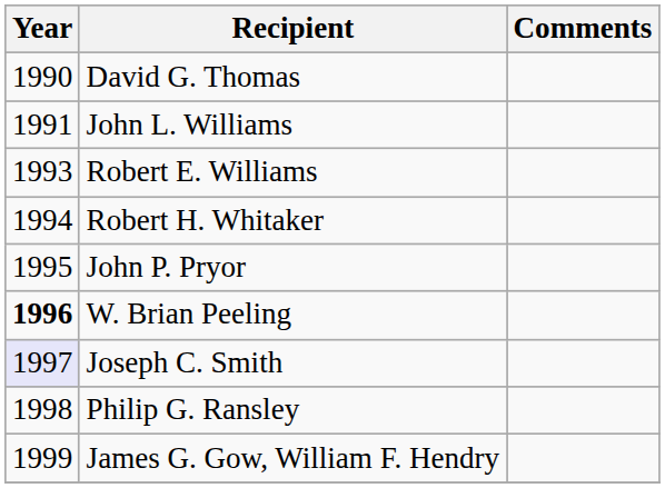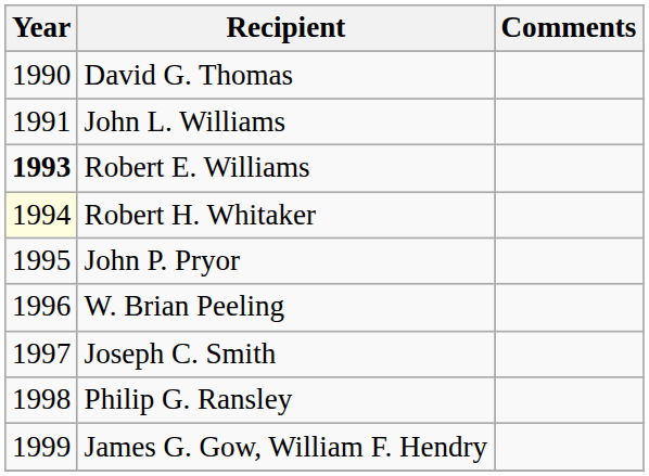Robert E. Williams | Year: normal -> bold
Robert H. Whitaker | Year: no background -> lightyellow background
W. Brian Peeling | Year: bold -> normal
Joseph C. Smith | Year: lavender background -> no background
